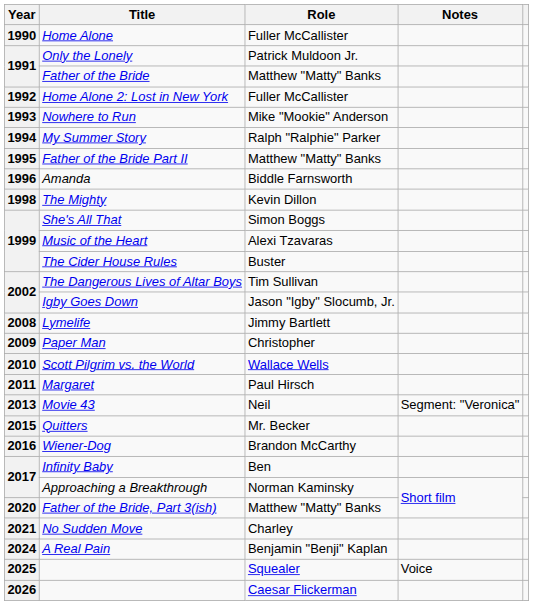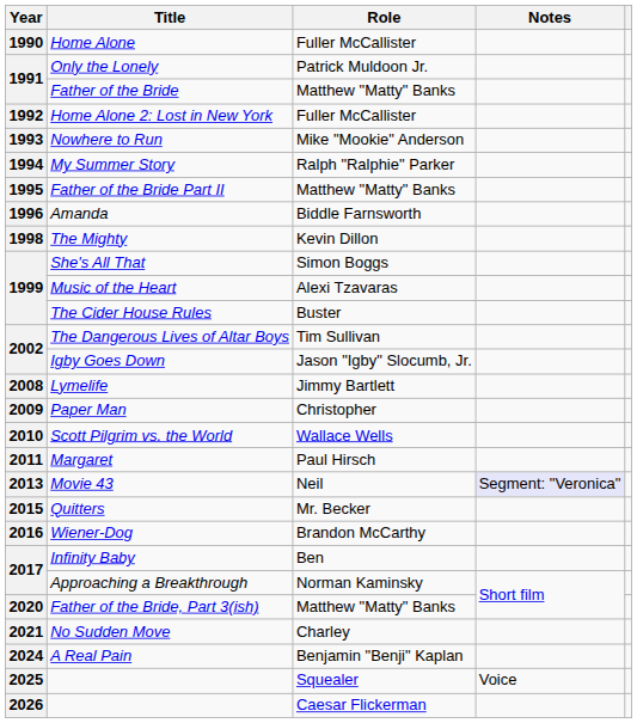Movie 43 | Notes: no background -> lavender background
